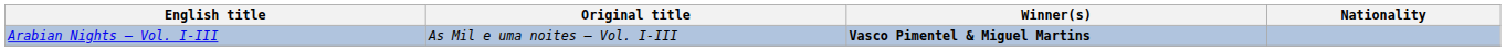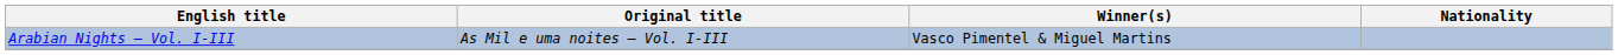Arabian Nights – Vol. I-III | Winner(s): bold -> normal
